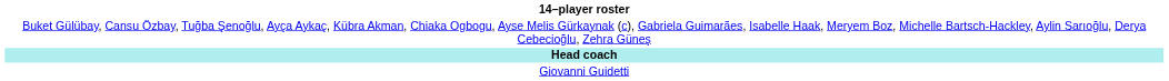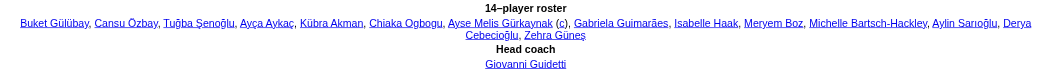row 3 | column 1: paleturquoise background -> no background
